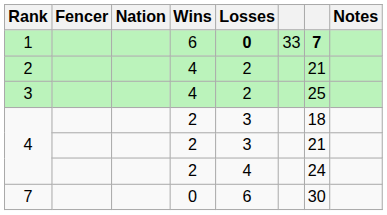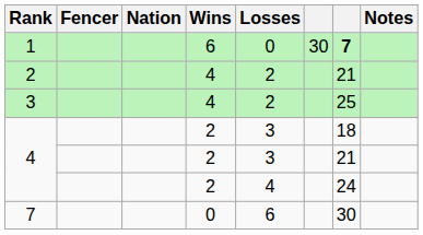1 | Losses: bold -> normal
1 | column 6: 33 -> 30
